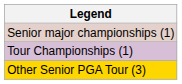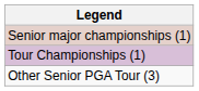row 4 | column 1: gold background -> no background
